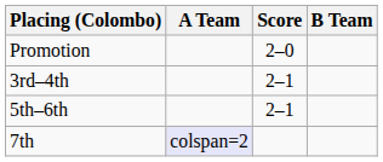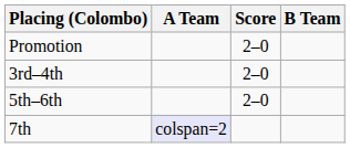3rd–4th | Score: 2–1 -> 2–0
5th–6th | Score: 2–1 -> 2–0
